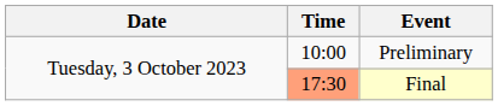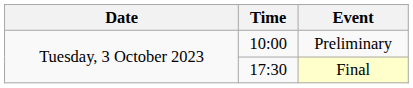Final | Time: lightsalmon background -> no background
